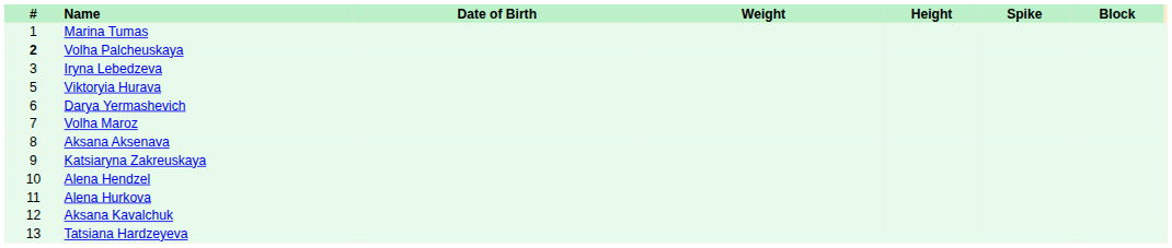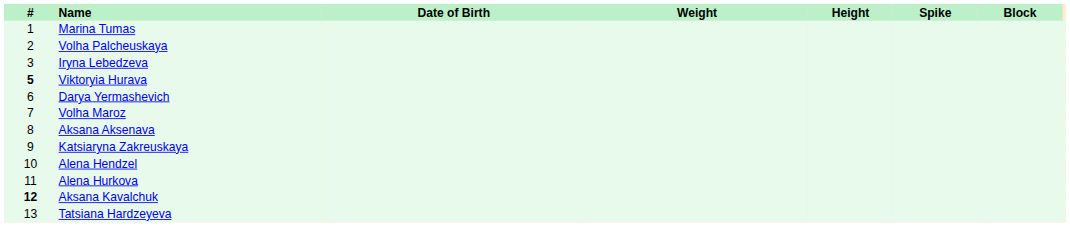Volha Palcheuskaya | #: bold -> normal
Viktoryia Hurava | #: normal -> bold
Aksana Kavalchuk | #: normal -> bold
